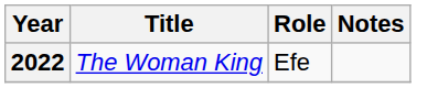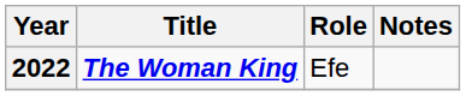2022 | Title: normal -> bold
